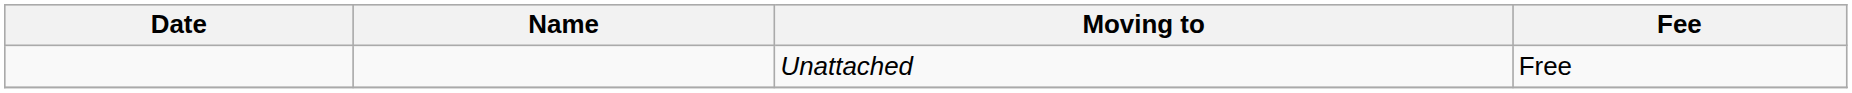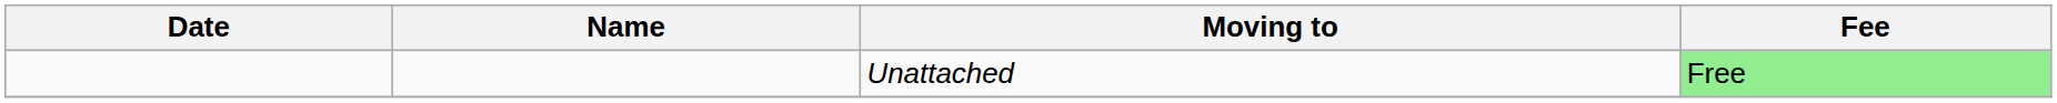Unattached | Fee: no background -> lightgreen background
